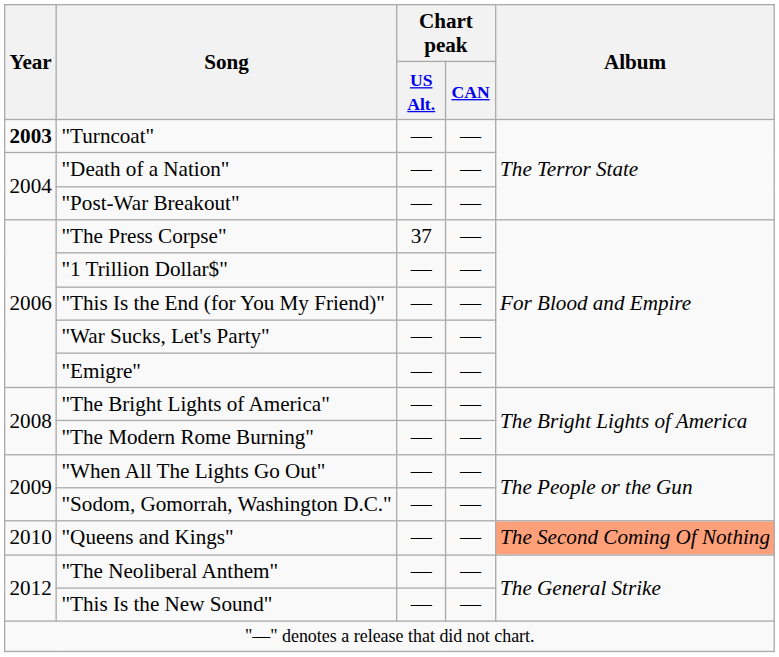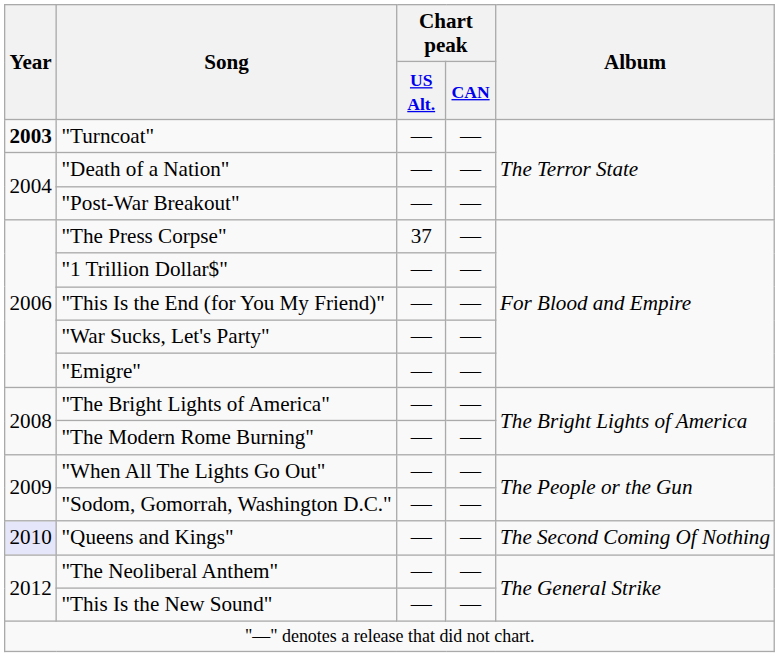"Queens and Kings" | Year: no background -> lavender background
"Queens and Kings" | Album: lightsalmon background -> no background
